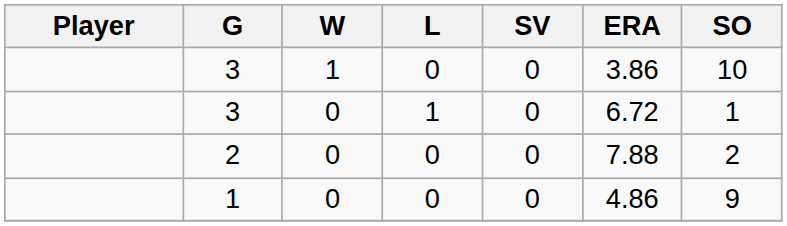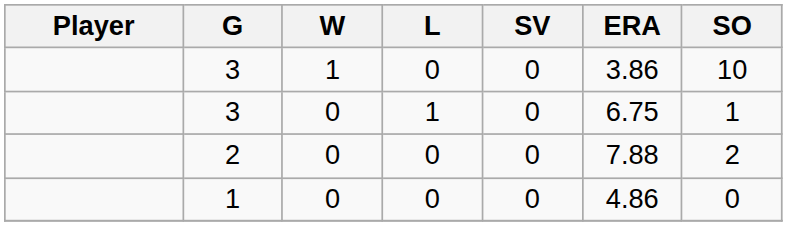row 3 | ERA: 6.72 -> 6.75
row 5 | SO: 9 -> 0
